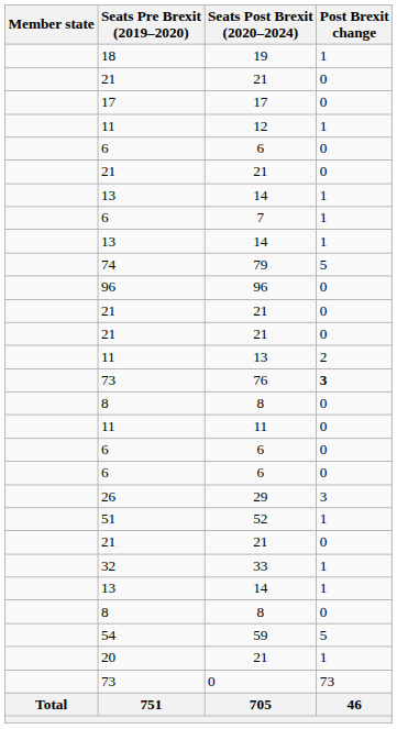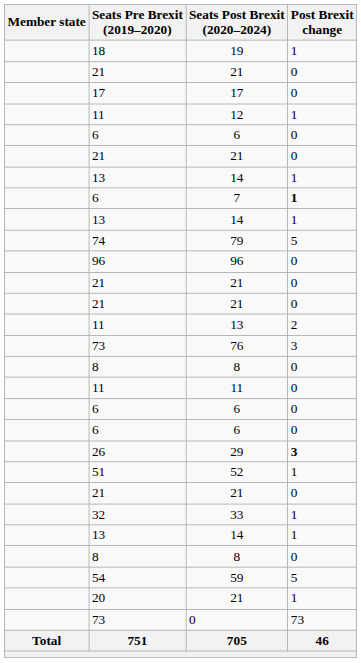7 | Post Brexit change: normal -> bold
76 | Post Brexit change: bold -> normal
29 | Post Brexit change: normal -> bold
